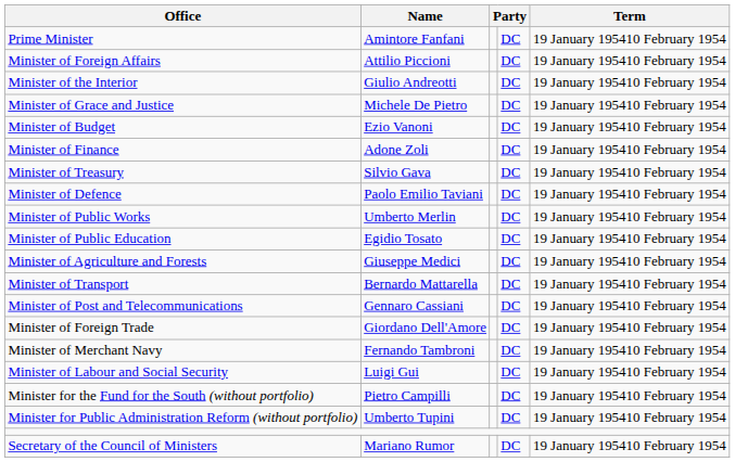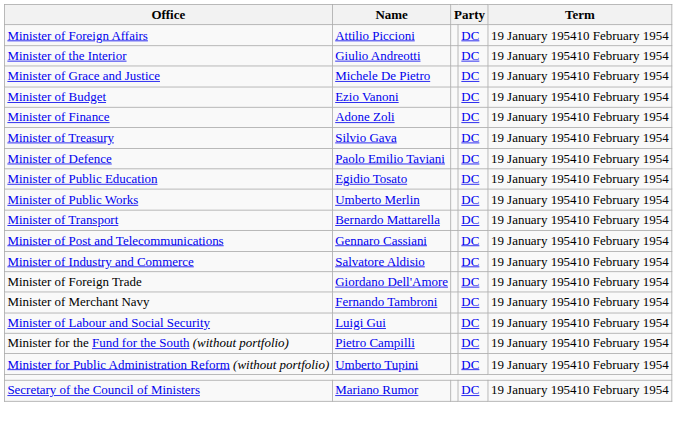- row: Prime Minister | Amintore Fanfani | DC | 19 January 195410 February 1954
rows swapped: Minister of Public Education <-> Minister of Public Works
- row: Minister of Agriculture and Forests | Giuseppe Medici | DC | 19 January 195410 February 1954
+ row: Minister of Industry and Commerce | Salvatore Aldisio | DC | 19 January 195410 February 1954
